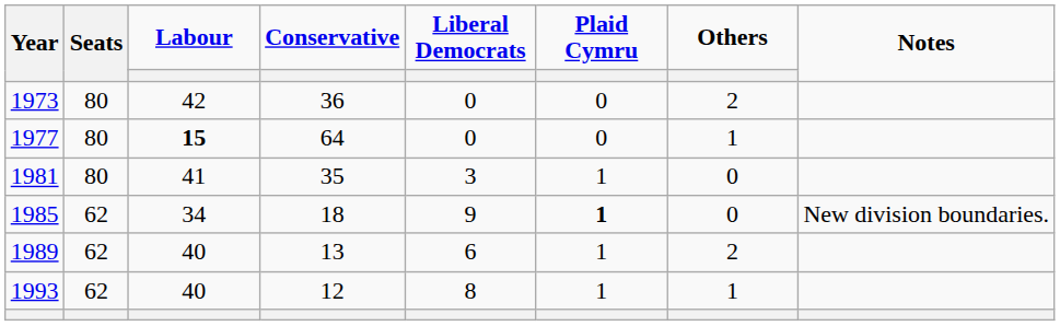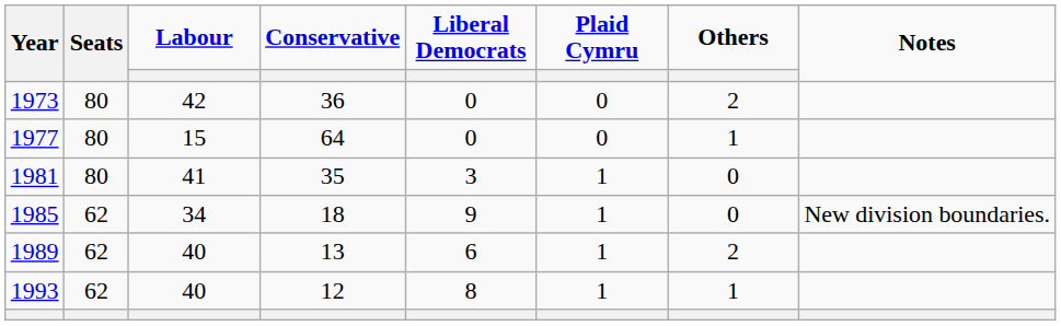1977 | column 3: bold -> normal
1985 | column 6: bold -> normal
